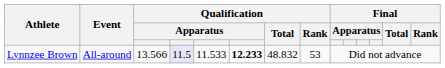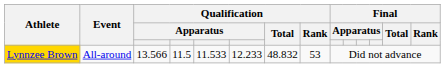row 4 | Athlete: no background -> gold background
row 4 | column 4: lavender background -> no background
row 4 | column 6: bold -> normal
